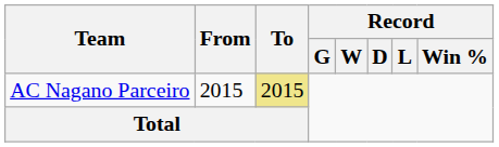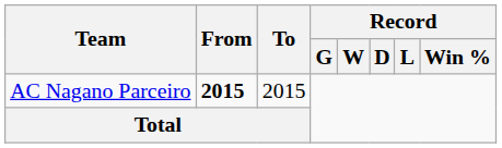AC Nagano Parceiro | From: normal -> bold
AC Nagano Parceiro | To: khaki background -> no background
